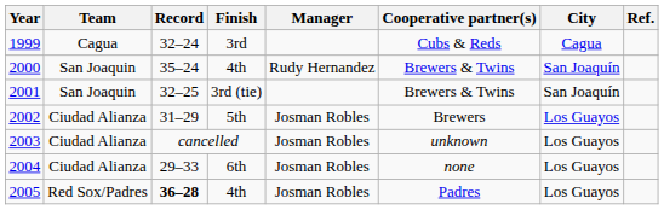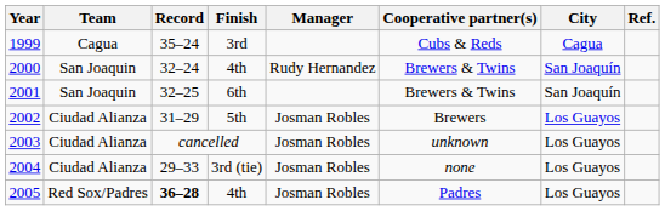1999 | Record: 32–24 -> 35–24
2000 | Record: 35–24 -> 32–24
2001 | Finish: 3rd (tie) -> 6th
2004 | Finish: 6th -> 3rd (tie)
